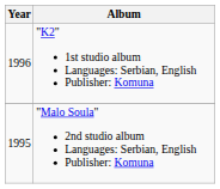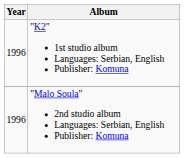row 3 | Year: 1995 -> 1996
